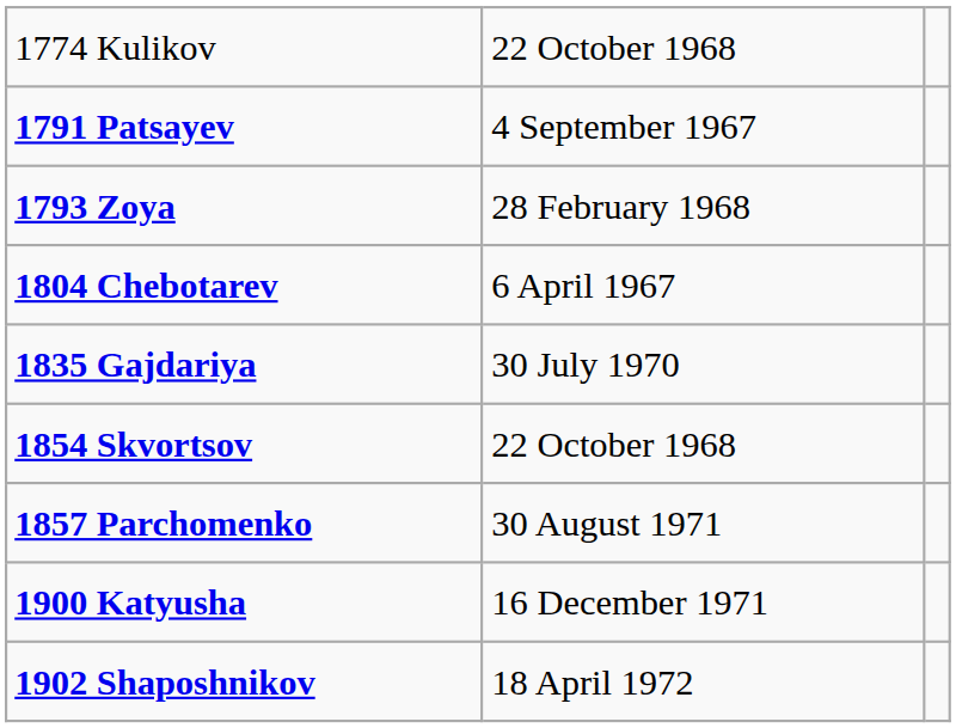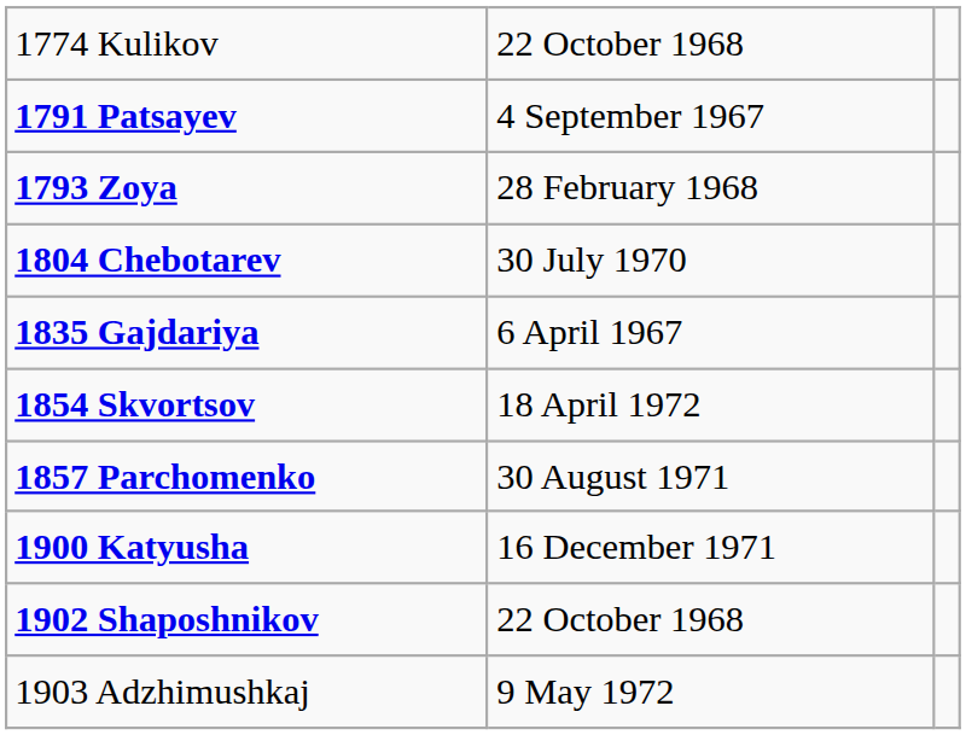1804 Chebotarev | column 2: 6 April 1967 -> 30 July 1970
1835 Gajdariya | column 2: 30 July 1970 -> 6 April 1967
1854 Skvortsov | column 2: 22 October 1968 -> 18 April 1972
1902 Shaposhnikov | column 2: 18 April 1972 -> 22 October 1968
+ row: 1903 Adzhimushkaj | 9 May 1972
